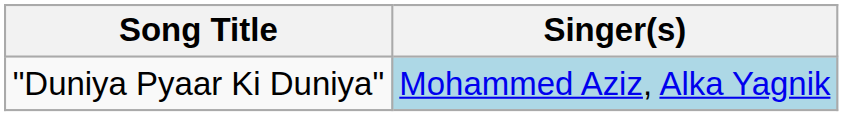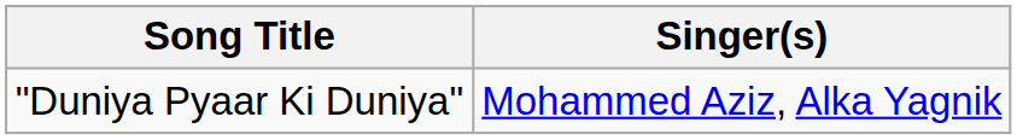"Duniya Pyaar Ki Duniya" | Singer(s): lightblue background -> no background
